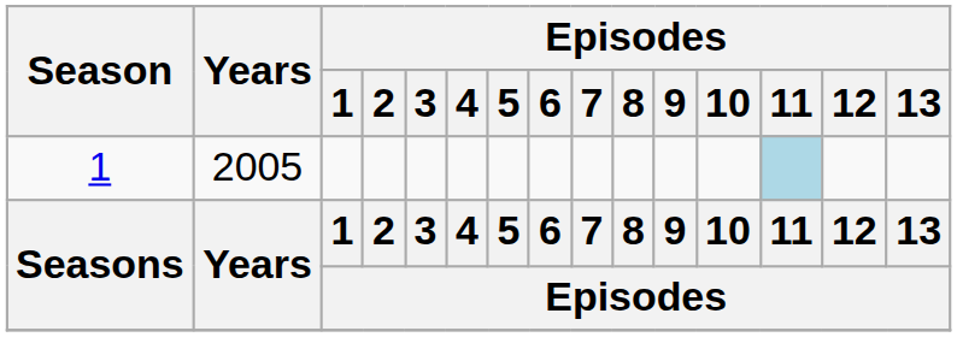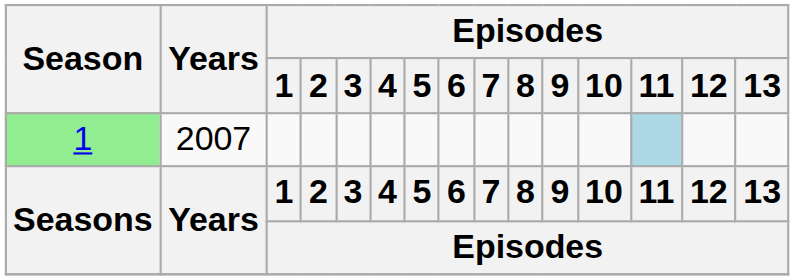row 3 | Season: no background -> lightgreen background
row 3 | Years: 2005 -> 2007
